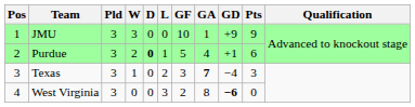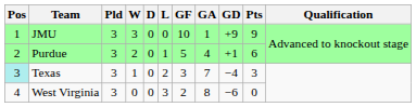Purdue | D: bold -> normal
Texas | Pos: no background -> paleturquoise background
Texas | GA: bold -> normal
West Virginia | GD: bold -> normal
